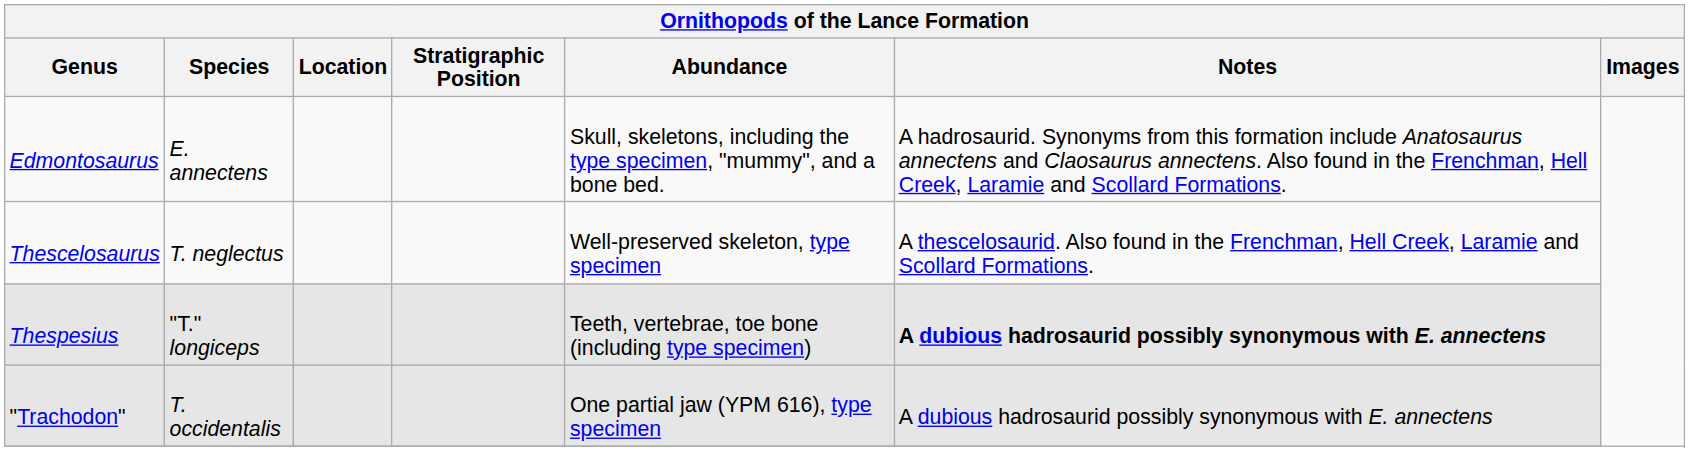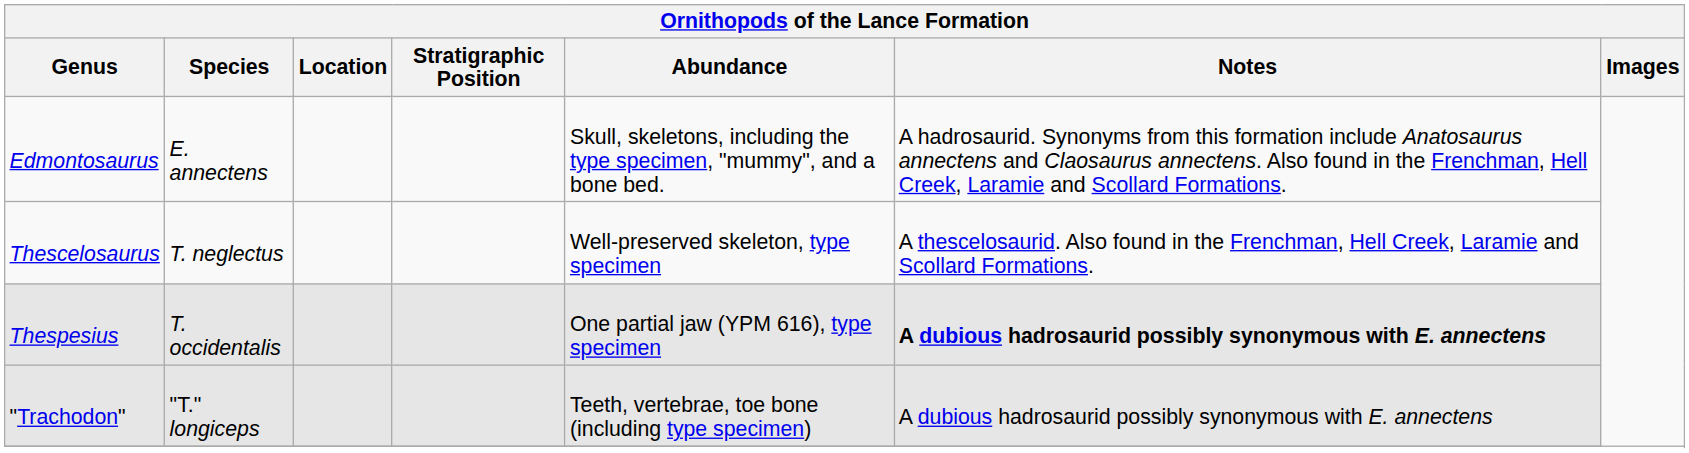Thespesius | Species: "T." longiceps -> T. occidentalis
Thespesius | Abundance: Teeth, vertebrae, toe bone (including type specimen) -> One partial jaw (YPM 616), type specimen
"Trachodon" | Species: T. occidentalis -> "T." longiceps
"Trachodon" | Abundance: One partial jaw (YPM 616), type specimen -> Teeth, vertebrae, toe bone (including type specimen)
